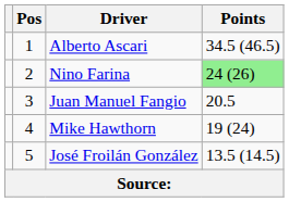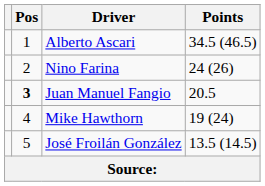Nino Farina | Points: lightgreen background -> no background
Juan Manuel Fangio | Pos: normal -> bold
